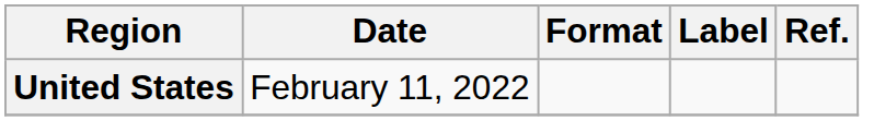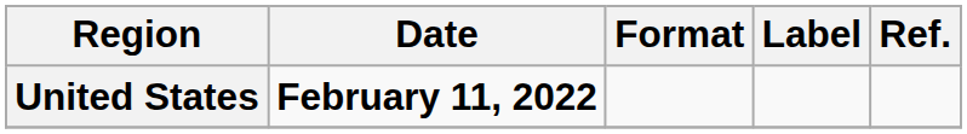United States | Date: normal -> bold
